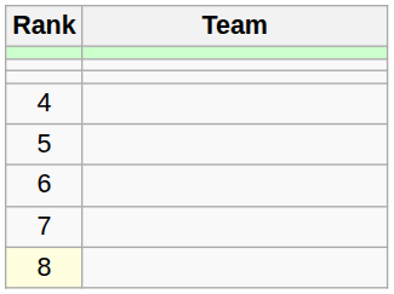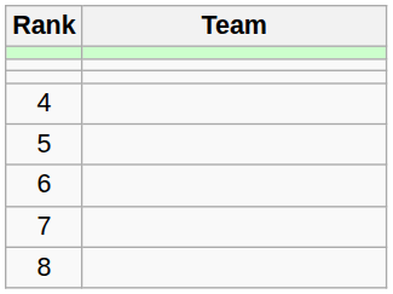row 9 | Rank: lightyellow background -> no background
